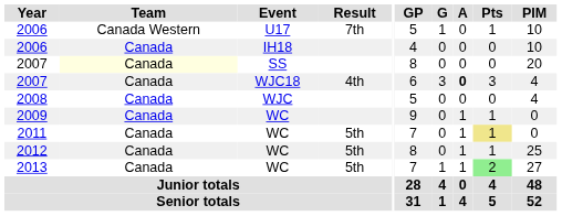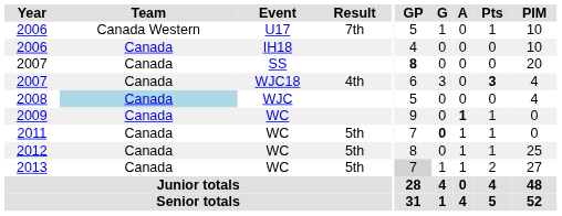2007 / SS | Team: lightyellow background -> no background
2007 / SS | GP: normal -> bold
2007 / WJC18 | A: bold -> normal
2007 / WJC18 | Pts: normal -> bold
2008 | Team: no background -> lightblue background
2009 | A: normal -> bold
2011 | G: normal -> bold
2011 | Pts: khaki background -> no background
2013 | GP: no background -> lightgrey background
2013 | Pts: lightgreen background -> no background
